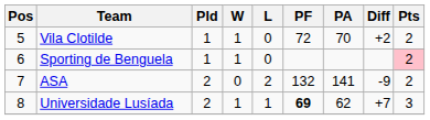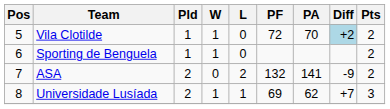Vila Clotilde | Diff: no background -> lightblue background
Sporting de Benguela | Pts: pink background -> no background
Universidade Lusíada | PF: bold -> normal
